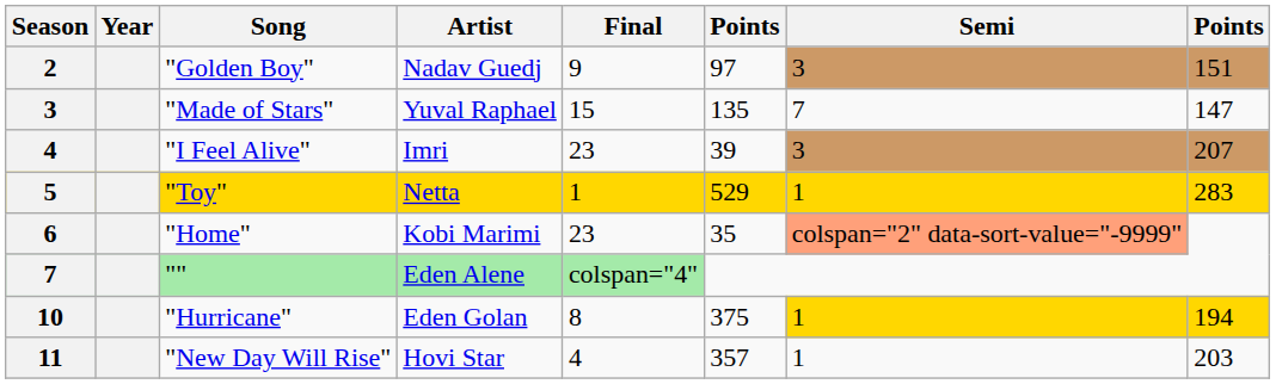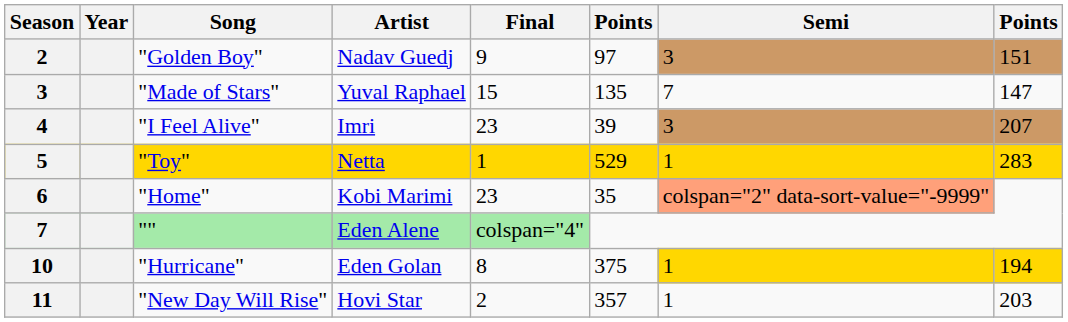"New Day Will Rise" | Final: 4 -> 2
